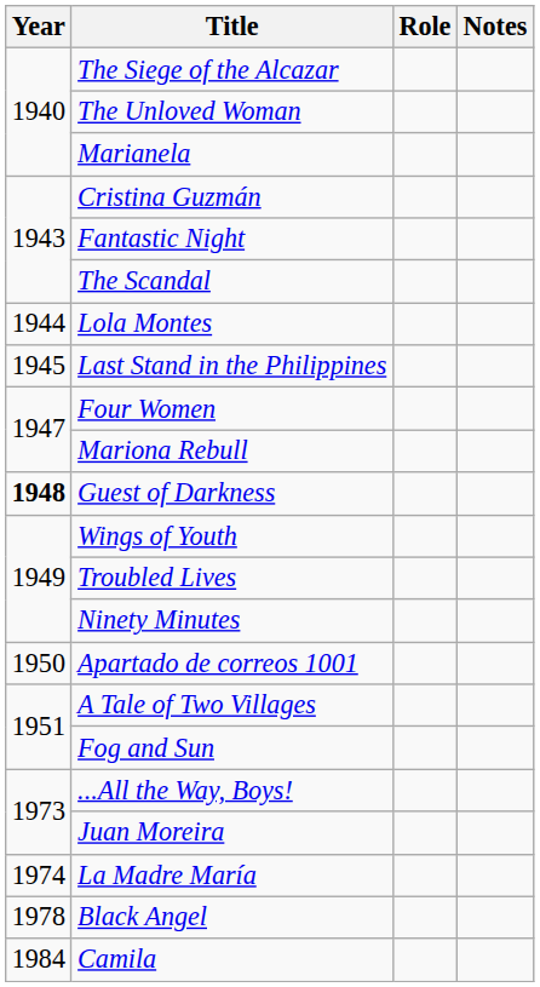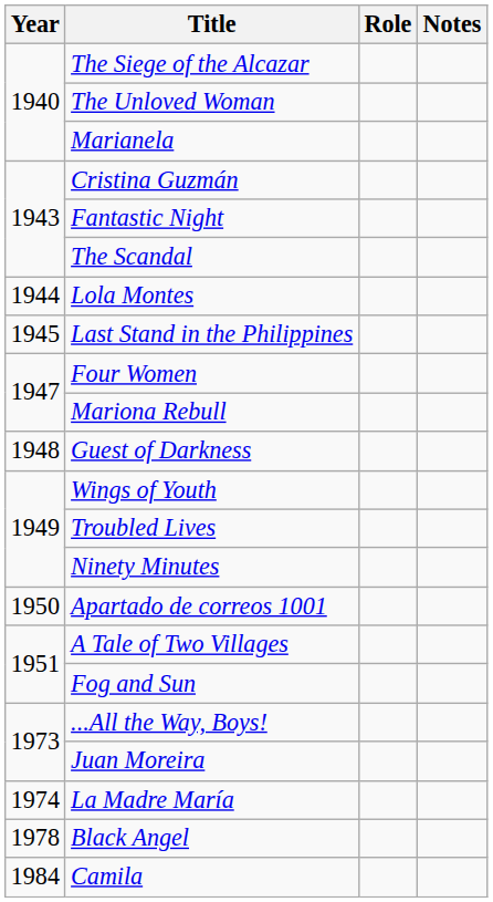Guest of Darkness | Year: bold -> normal
